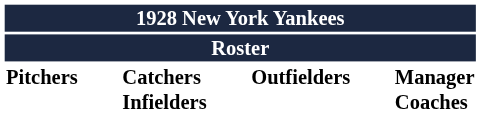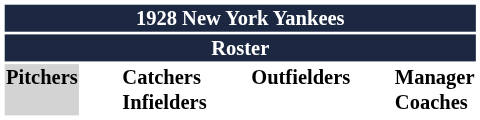Pitchers | column 1: no background -> lightgrey background
